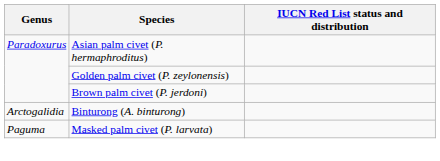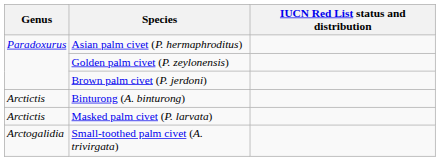Binturong (A. binturong) | Genus: Arctogalidia -> Arctictis
Masked palm civet (P. larvata) | Genus: Paguma -> Arctictis
+ row: Arctogalidia | Small-toothed palm civet (A. trivirgata)
